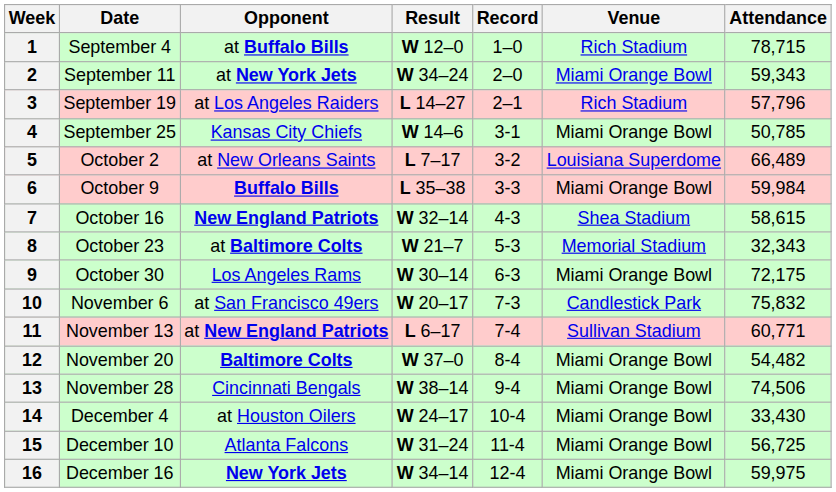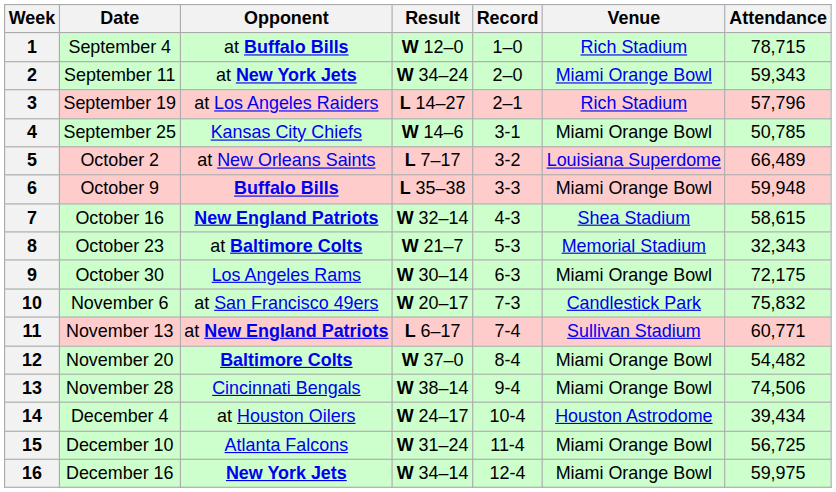6 | Attendance: 59,984 -> 59,948
14 | Venue: Miami Orange Bowl -> Houston Astrodome
14 | Attendance: 33,430 -> 39,434
